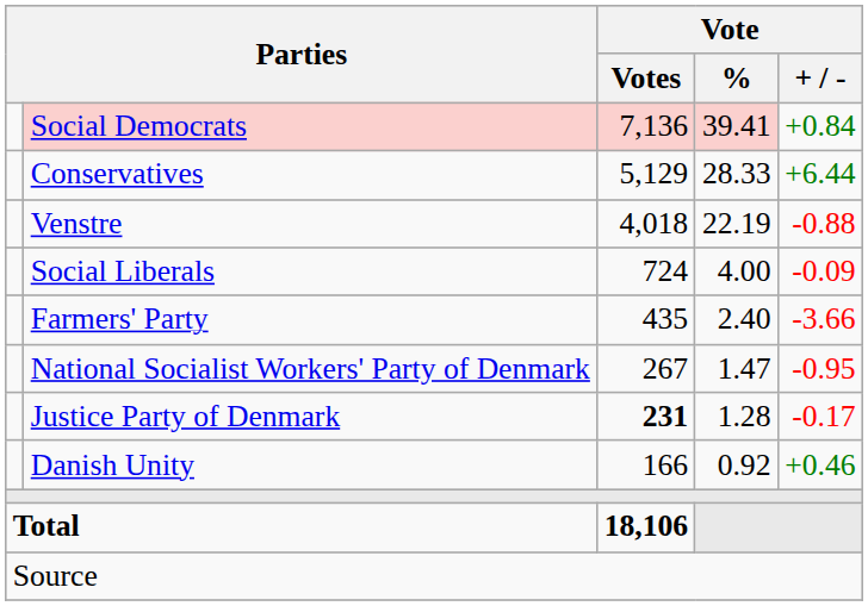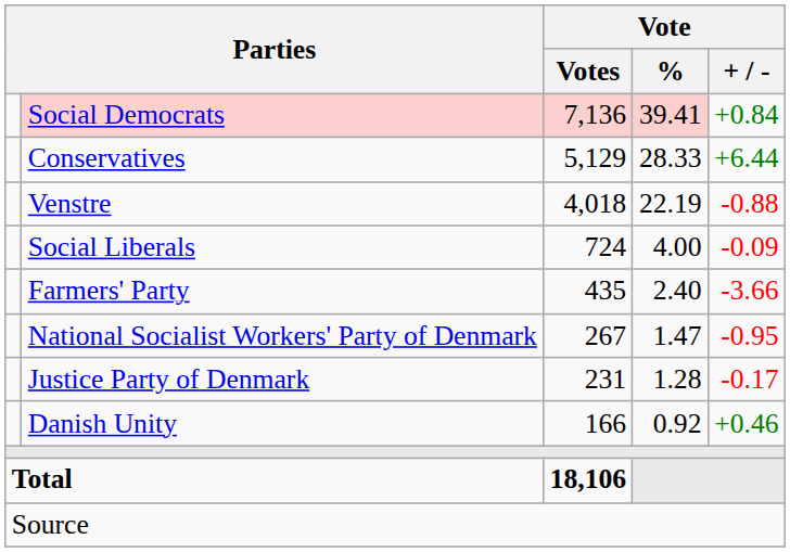Justice Party of Denmark | Vote / Votes: bold -> normal
